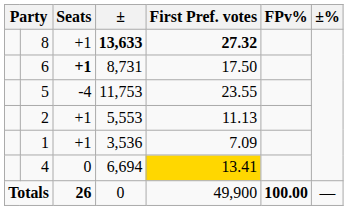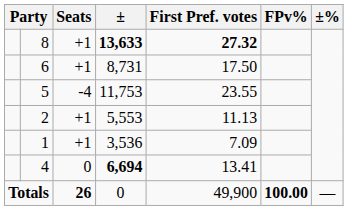6 | Seats: bold -> normal
4 | ±: normal -> bold
4 | First Pref. votes: gold background -> no background
